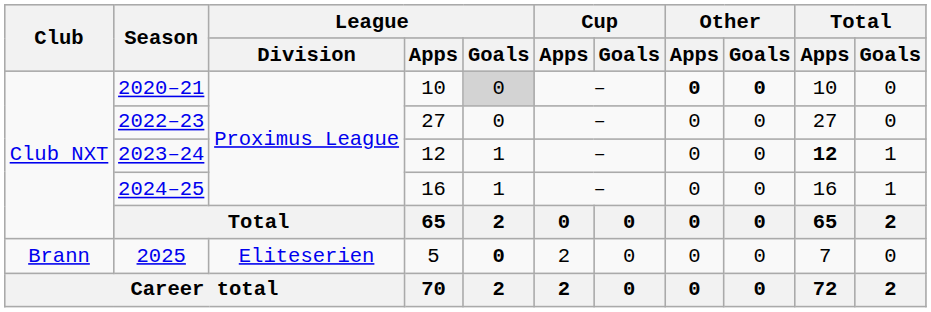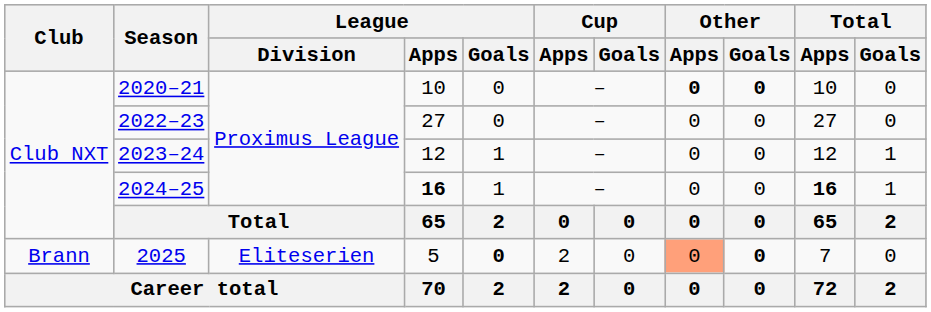2020–21 | League / Goals: lightgrey background -> no background
2023–24 | Total / Apps: bold -> normal
2024–25 | League / Apps: normal -> bold
2024–25 | Total / Apps: normal -> bold
2025 | Other / Apps: no background -> lightsalmon background
2025 | Other / Goals: normal -> bold
